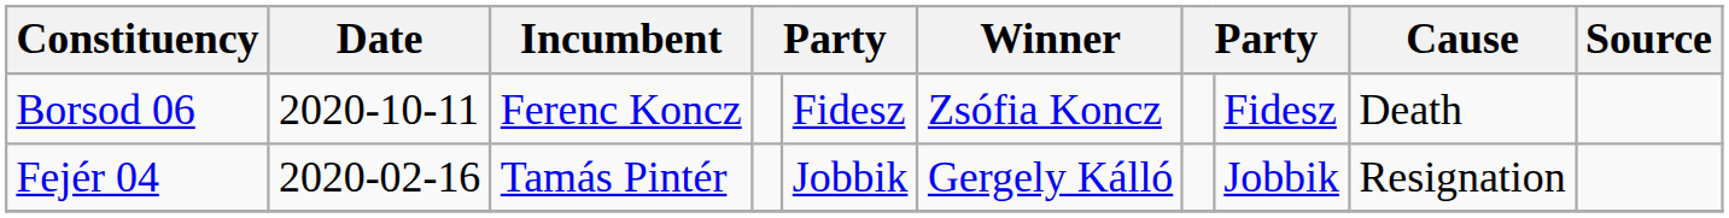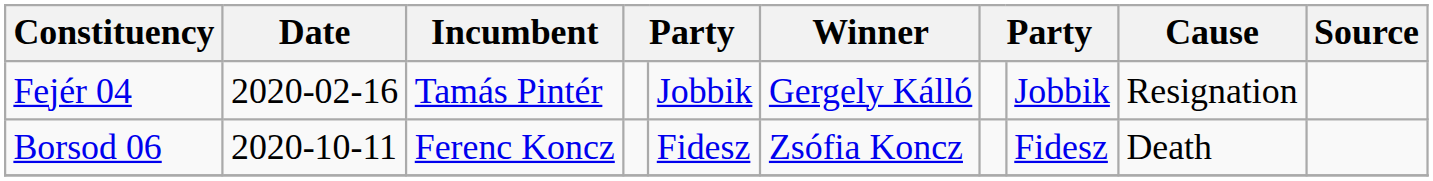rows swapped: Borsod 06 <-> Fejér 04
